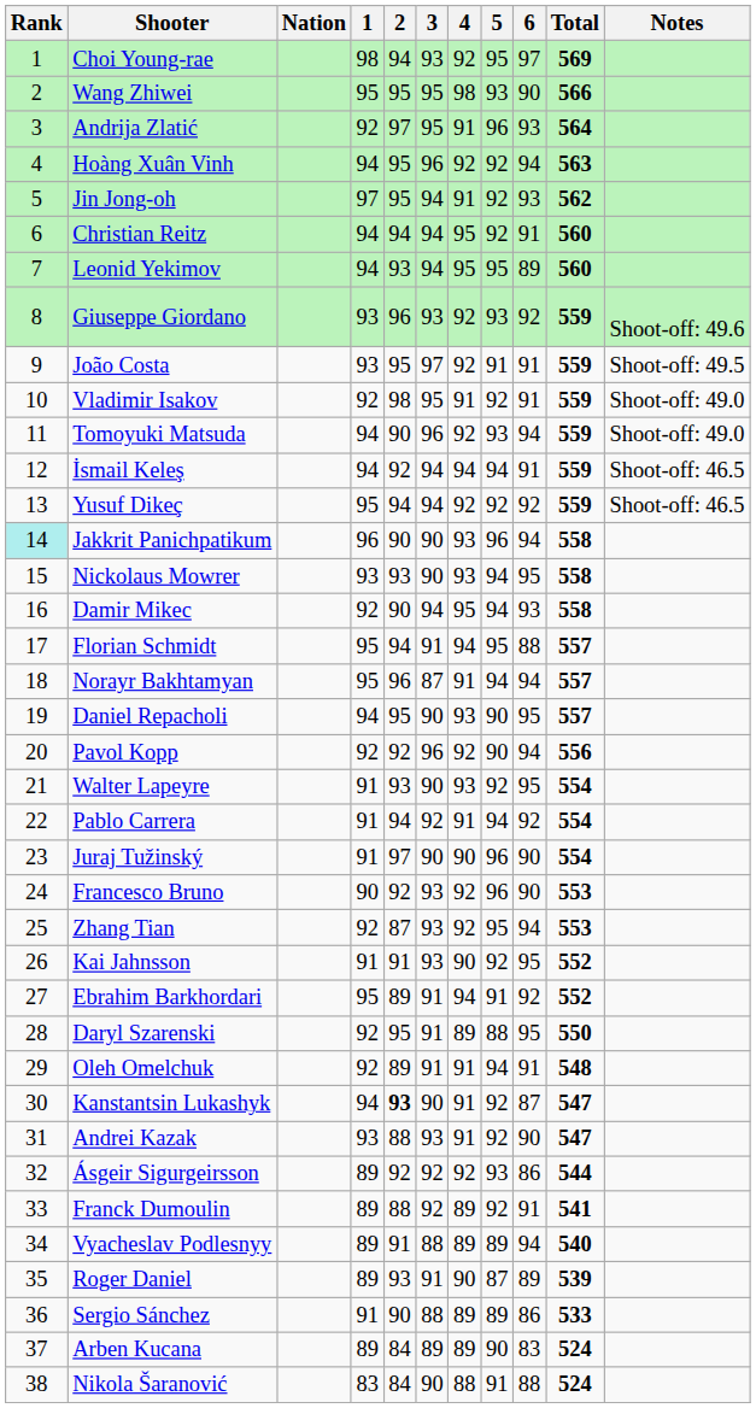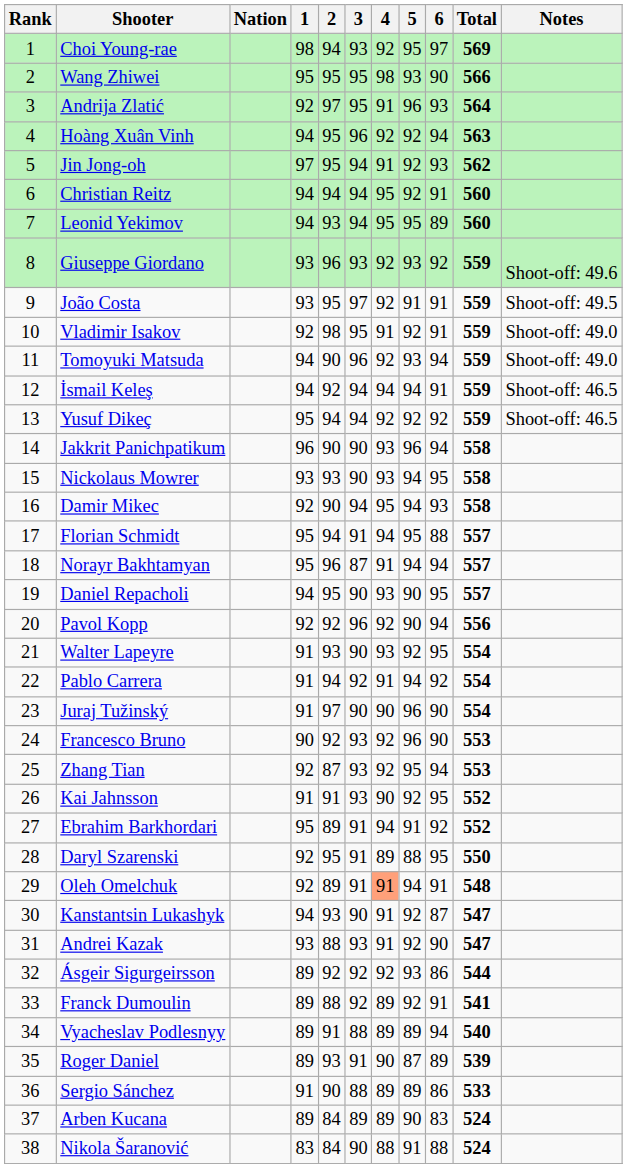Jakkrit Panichpatikum | Rank: paleturquoise background -> no background
Oleh Omelchuk | 4: no background -> lightsalmon background
Kanstantsin Lukashyk | 2: bold -> normal
